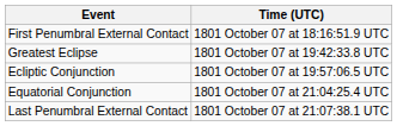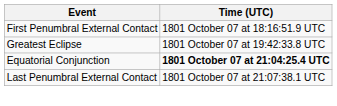- row: Ecliptic Conjunction | 1801 October 07 at 19:57:06.5 UTC
Equatorial Conjunction | Time (UTC): normal -> bold
